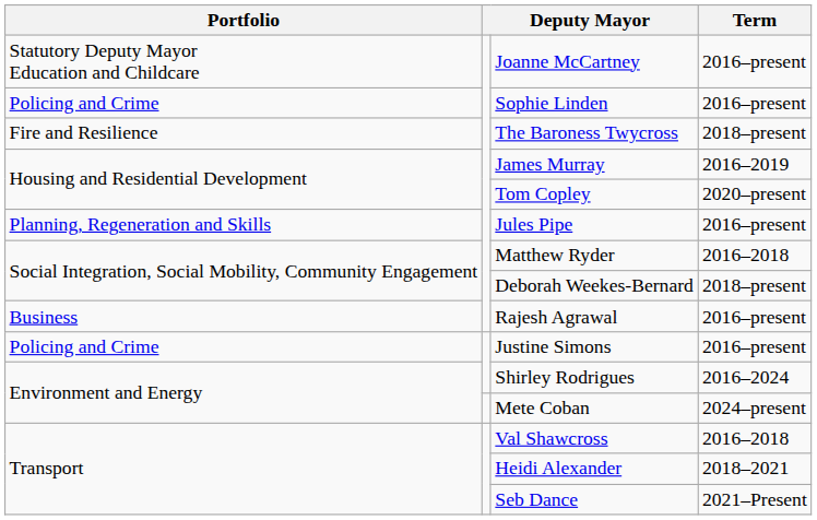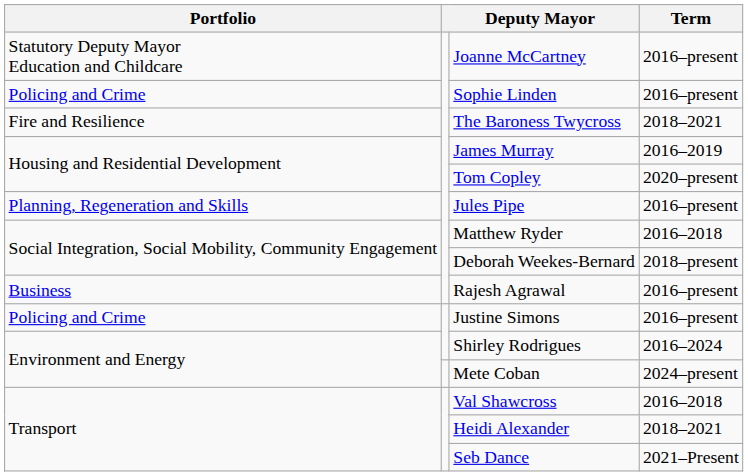The Baroness Twycross | Term: 2018–present -> 2018–2021
